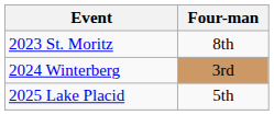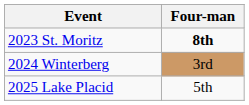2023 St. Moritz | Four-man: normal -> bold
